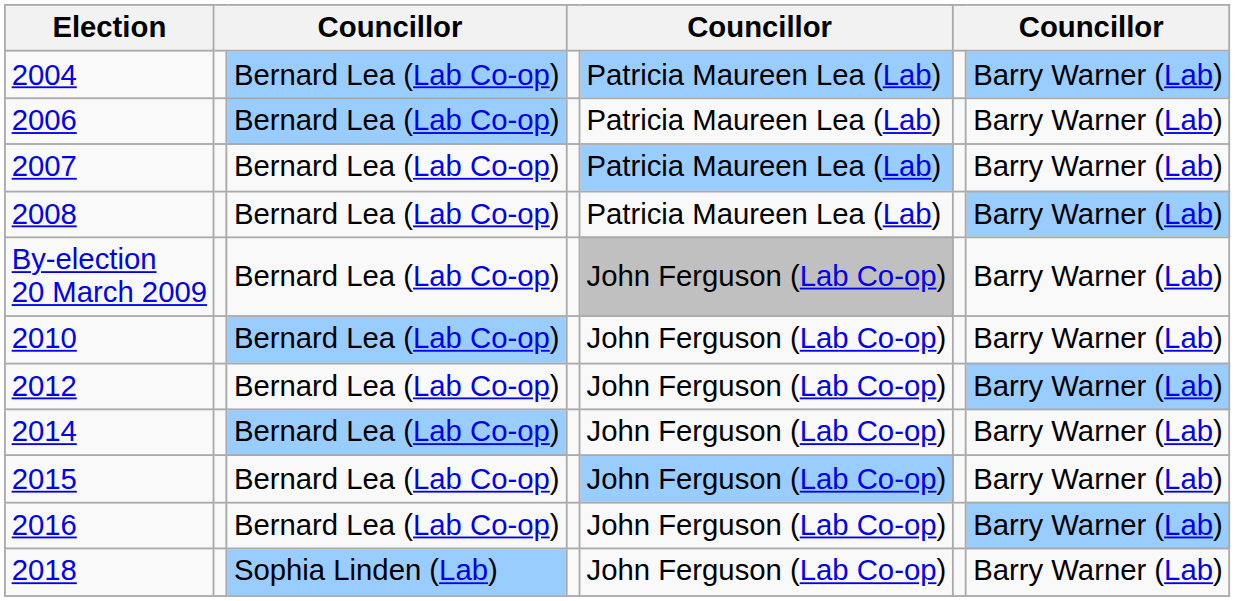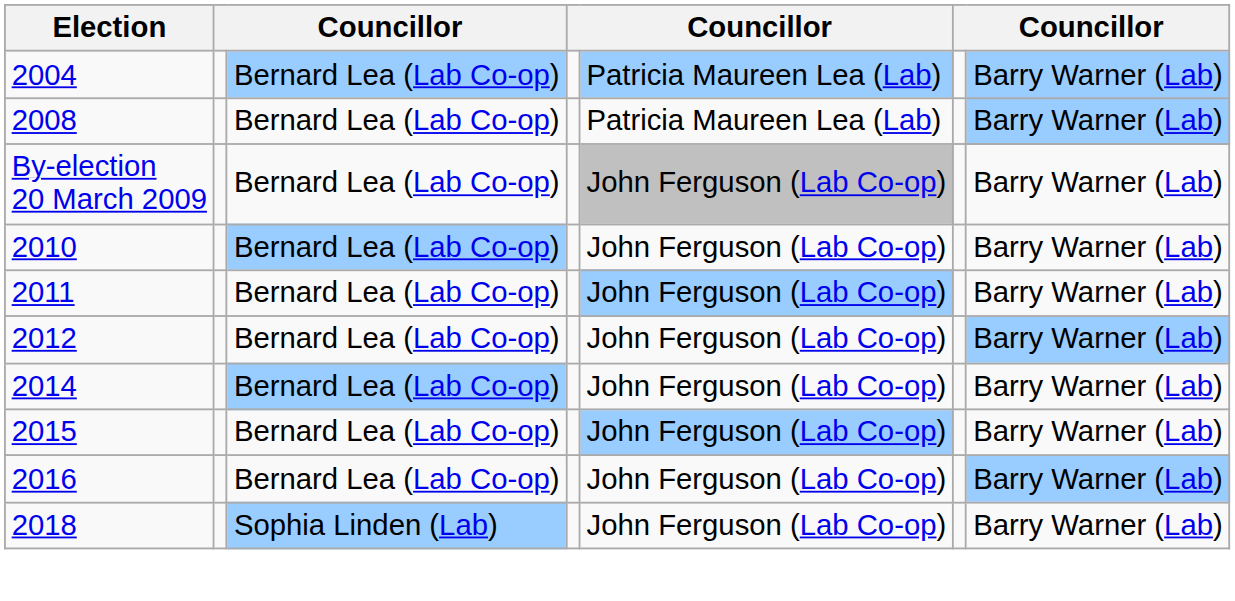- row: 2006 | Bernard Lea (Lab Co-op) | Patricia Maureen Lea (Lab) | Barry Warner (Lab)
- row: 2007 | Bernard Lea (Lab Co-op) | Patricia Maureen Lea (Lab) | Barry Warner (Lab)
+ row: 2011 | Bernard Lea (Lab Co-op) | John Ferguson (Lab Co-op) | Barry Warner (Lab)
